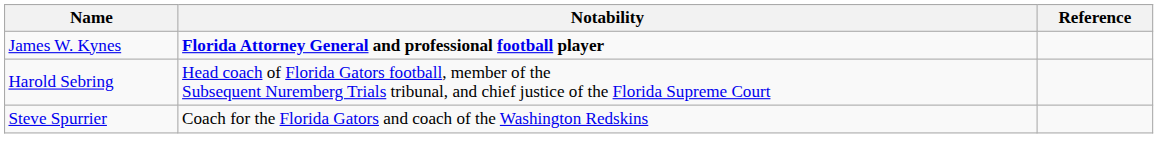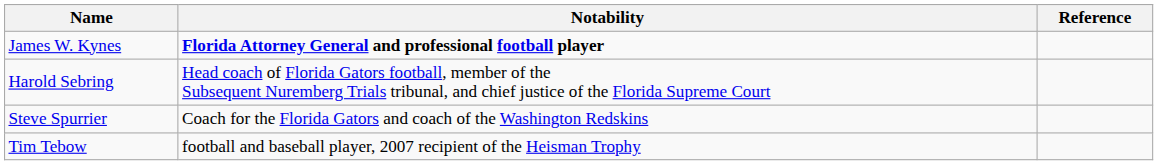+ row: Tim Tebow | football and baseball player, 2007 recipient of the Heisman Trophy
